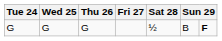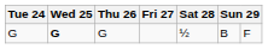row 2 | Wed 25: normal -> bold
row 2 | column 7: bold -> normal
